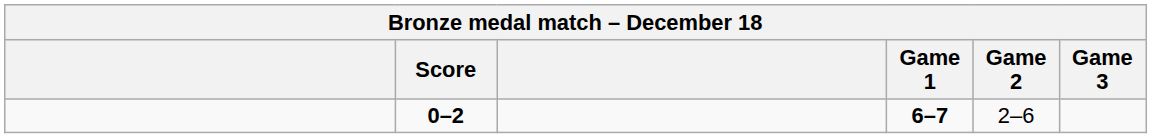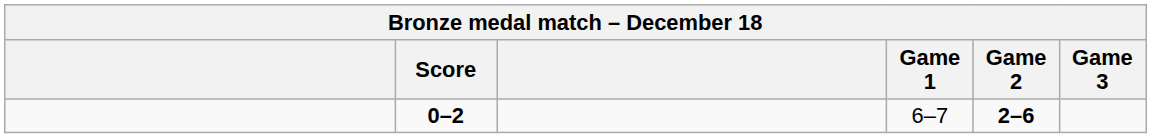row 3 | Game 1: bold -> normal
row 3 | Game 2: normal -> bold
